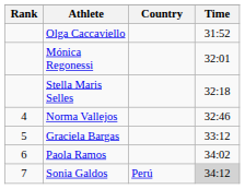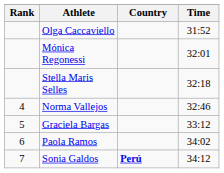Sonia Galdos | Country: normal -> bold
Sonia Galdos | Time: lightgrey background -> no background
